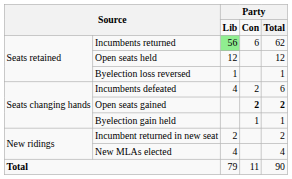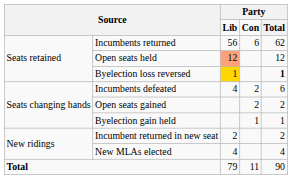Incumbents returned | column 3: lightgreen background -> no background
Open seats held | column 3: no background -> lightsalmon background
Byelection loss reversed | column 3: no background -> gold background
Byelection loss reversed | column 5: normal -> bold
Open seats gained | column 4: bold -> normal
Open seats gained | column 5: bold -> normal
